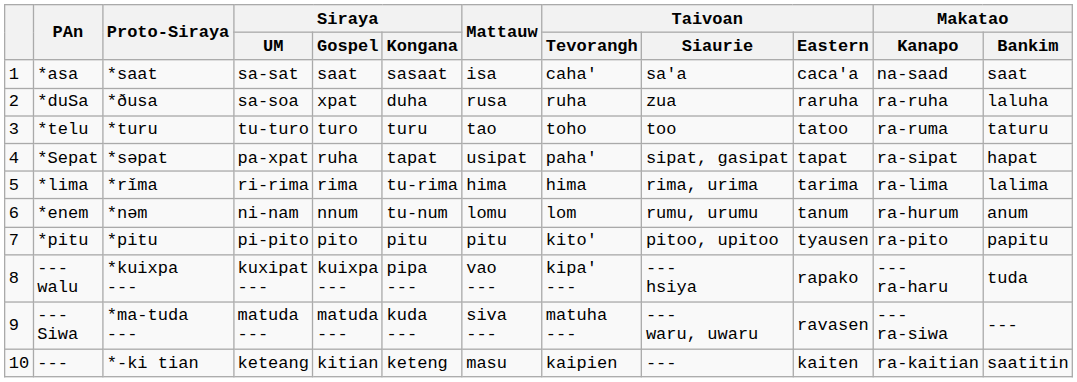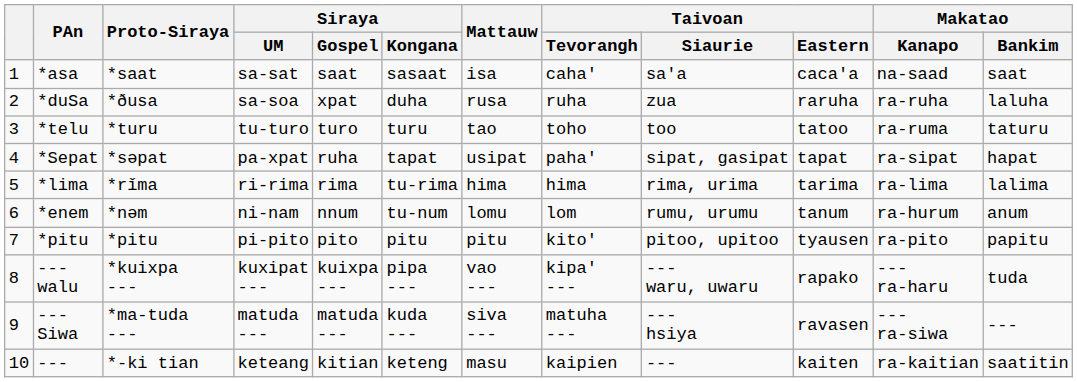--- walu | Taivoan / Siaurie: --- hsiya -> --- waru, uwaru
--- Siwa | Taivoan / Siaurie: --- waru, uwaru -> --- hsiya
